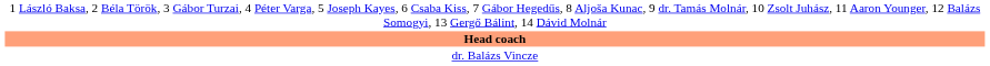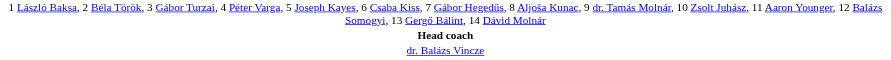row 2 | column 1: lightsalmon background -> no background
